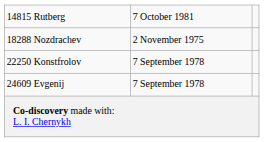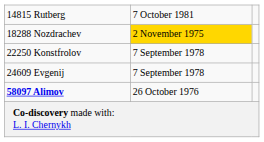18288 Nozdrachev | column 2: no background -> gold background
+ row: 58097 Alimov | 26 October 1976
